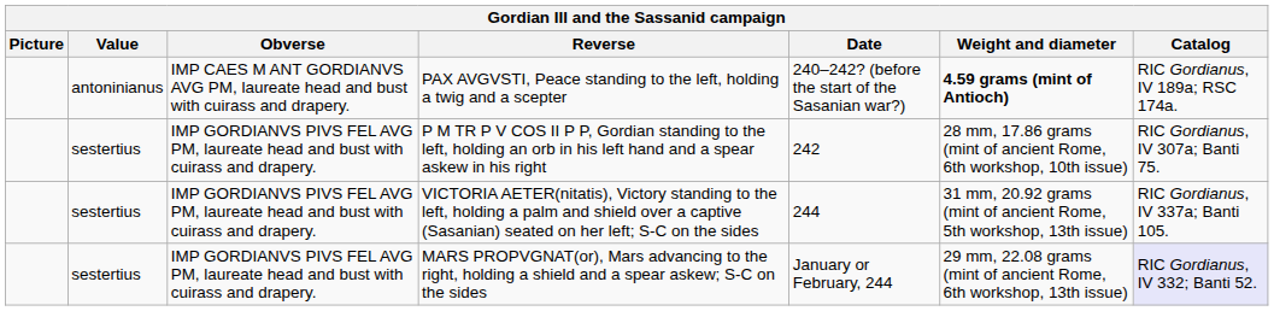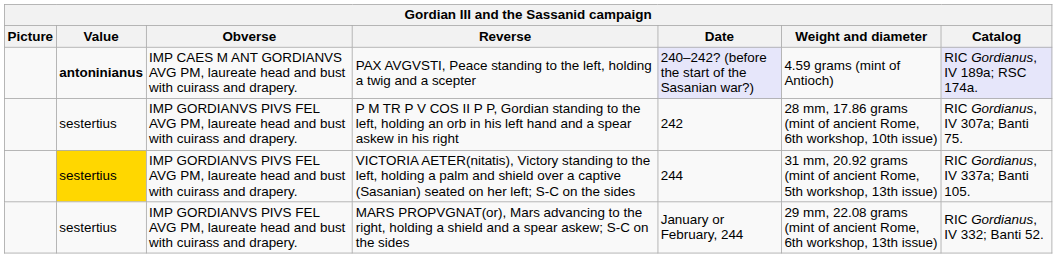row 3 | Value: normal -> bold
row 3 | Date: no background -> lavender background
row 3 | Weight and diameter: bold -> normal
row 3 | Catalog: no background -> lavender background
row 5 | Value: no background -> gold background
row 6 | Catalog: lavender background -> no background
